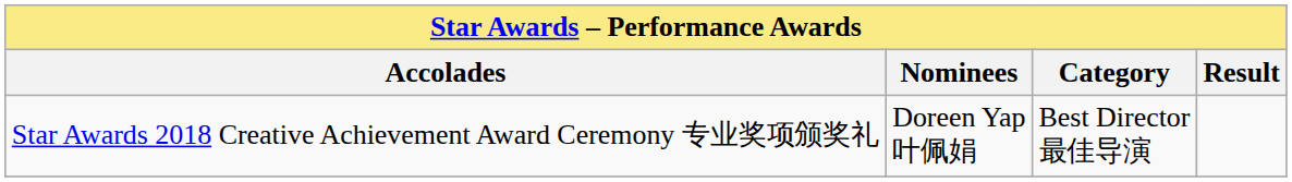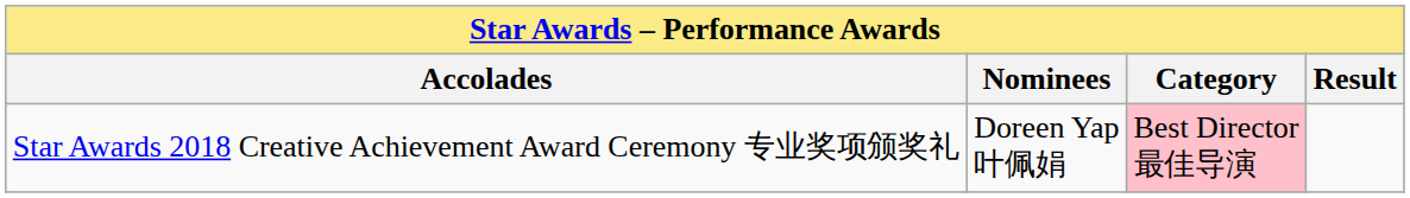Star Awards 2018 Creative Achievement Award Ceremony 专业奖项颁奖礼 | Category: no background -> pink background
